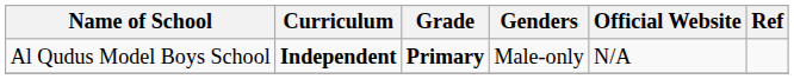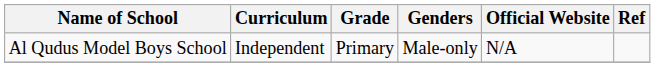Al Qudus Model Boys School | Curriculum: bold -> normal
Al Qudus Model Boys School | Grade: bold -> normal
